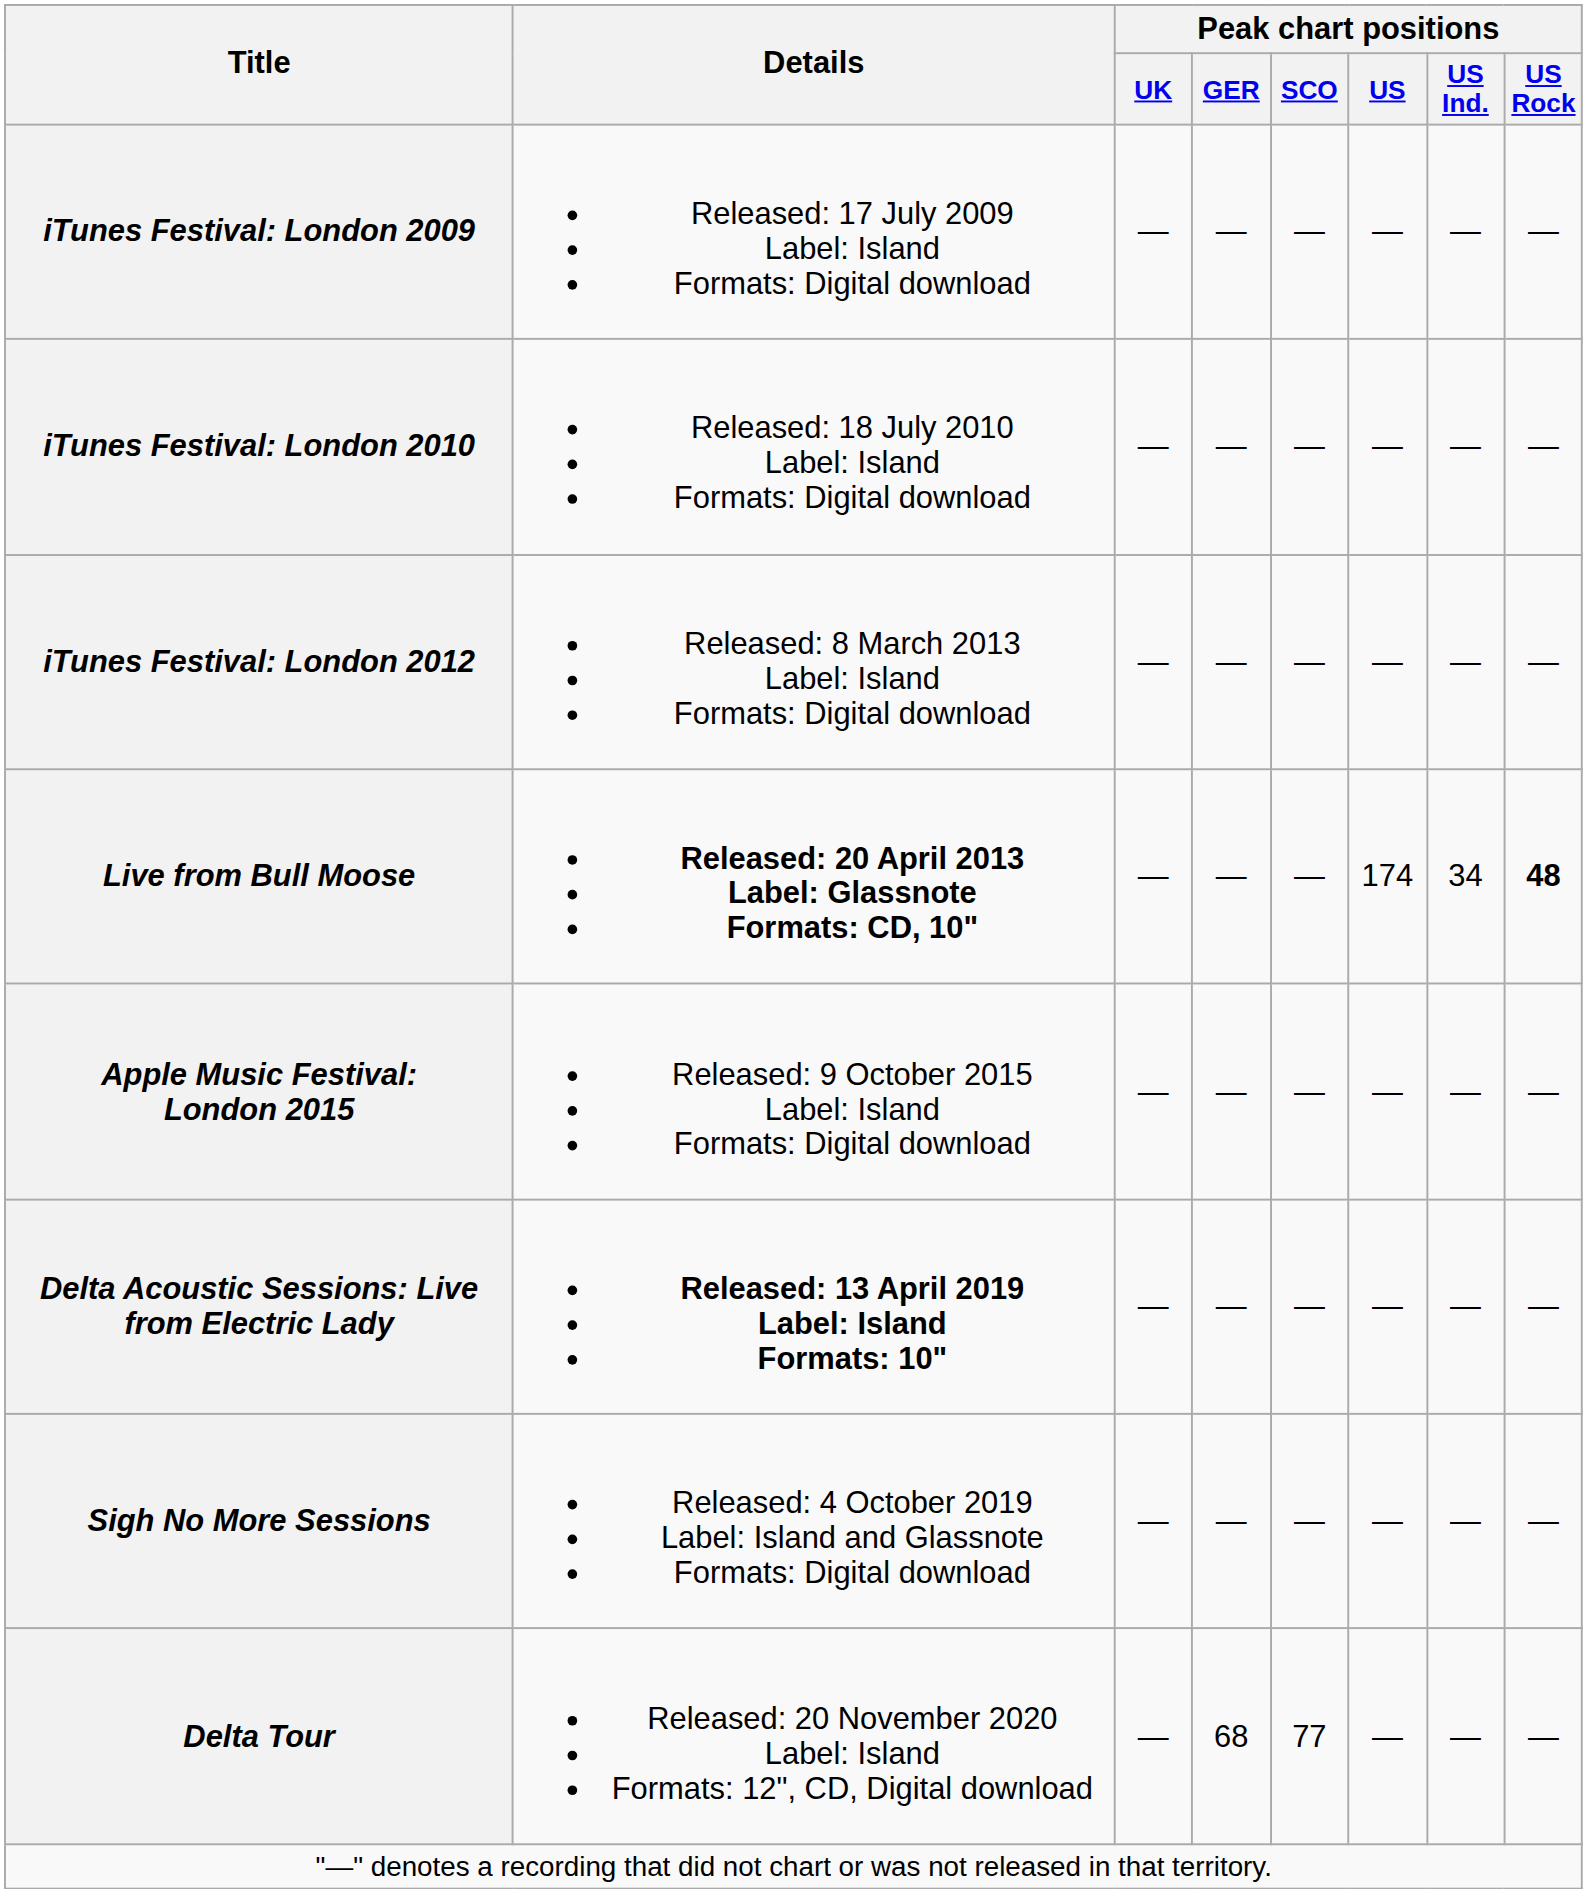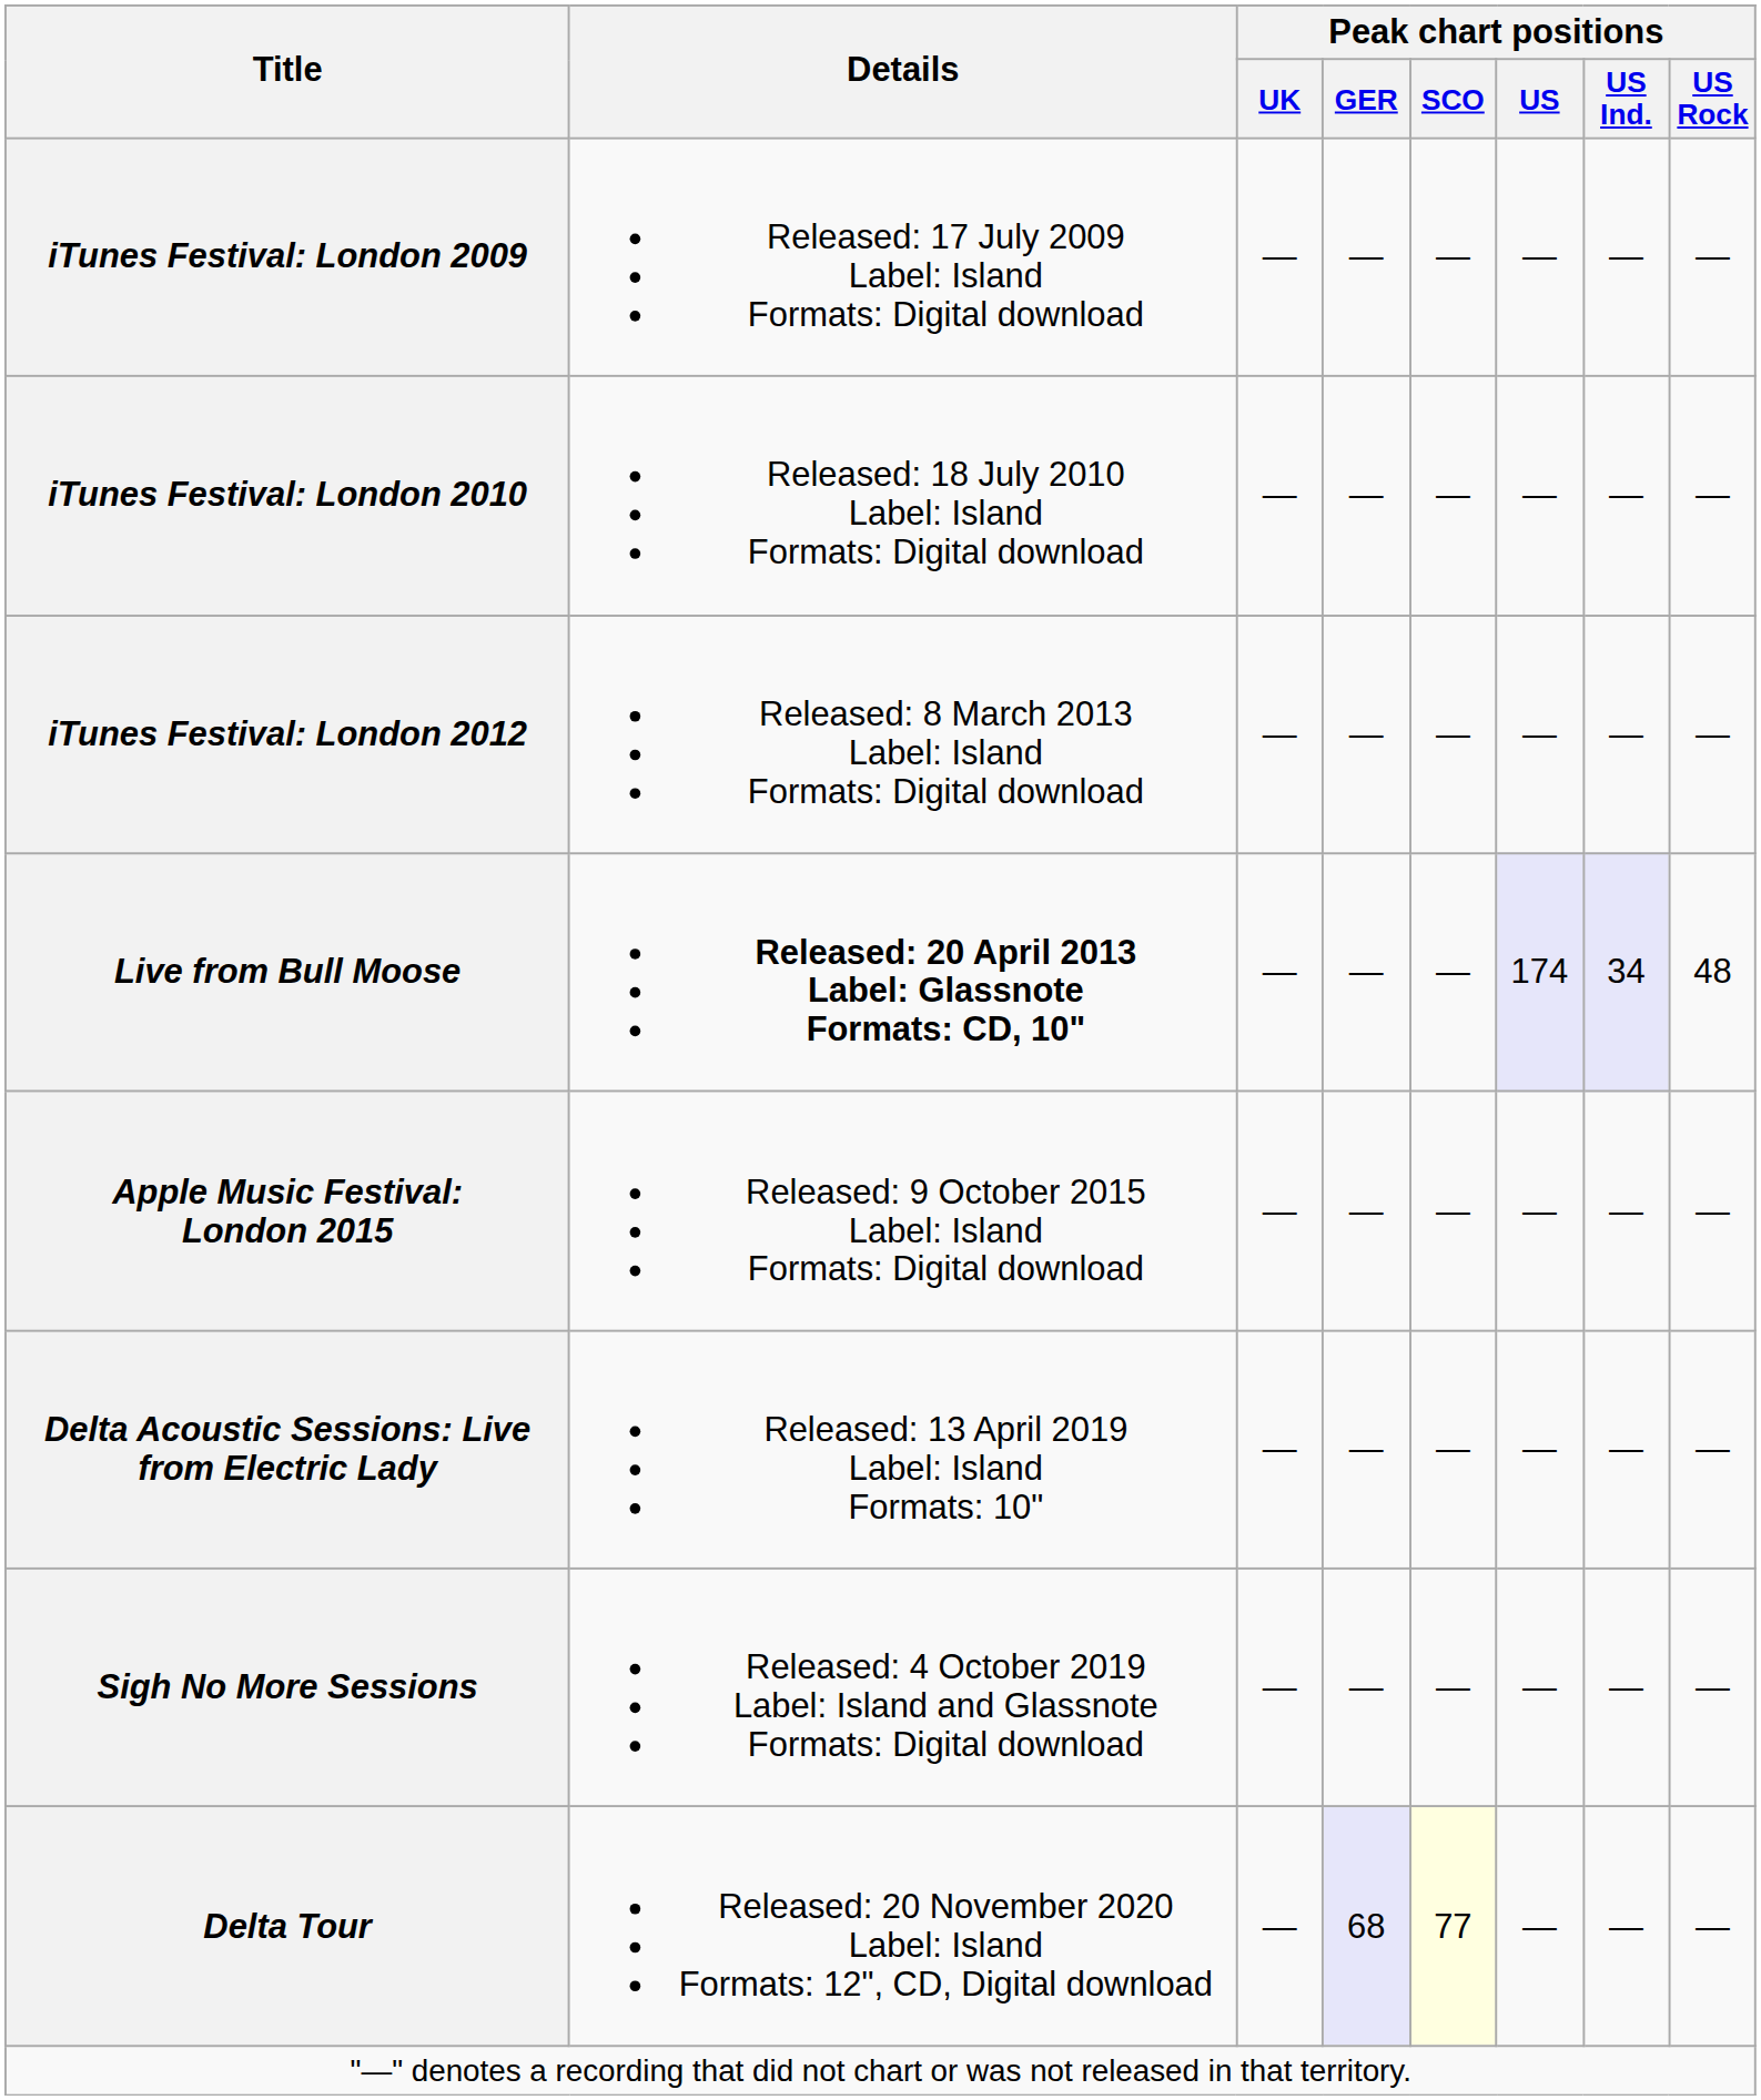Live from Bull Moose | Peak chart positions / US: no background -> lavender background
Live from Bull Moose | Peak chart positions / US Ind.: no background -> lavender background
Live from Bull Moose | Peak chart positions / US Rock: bold -> normal
Delta Acoustic Sessions: Live from Electric Lady | Details: bold -> normal
Delta Tour | Peak chart positions / GER: no background -> lavender background
Delta Tour | Peak chart positions / SCO: no background -> lightyellow background
